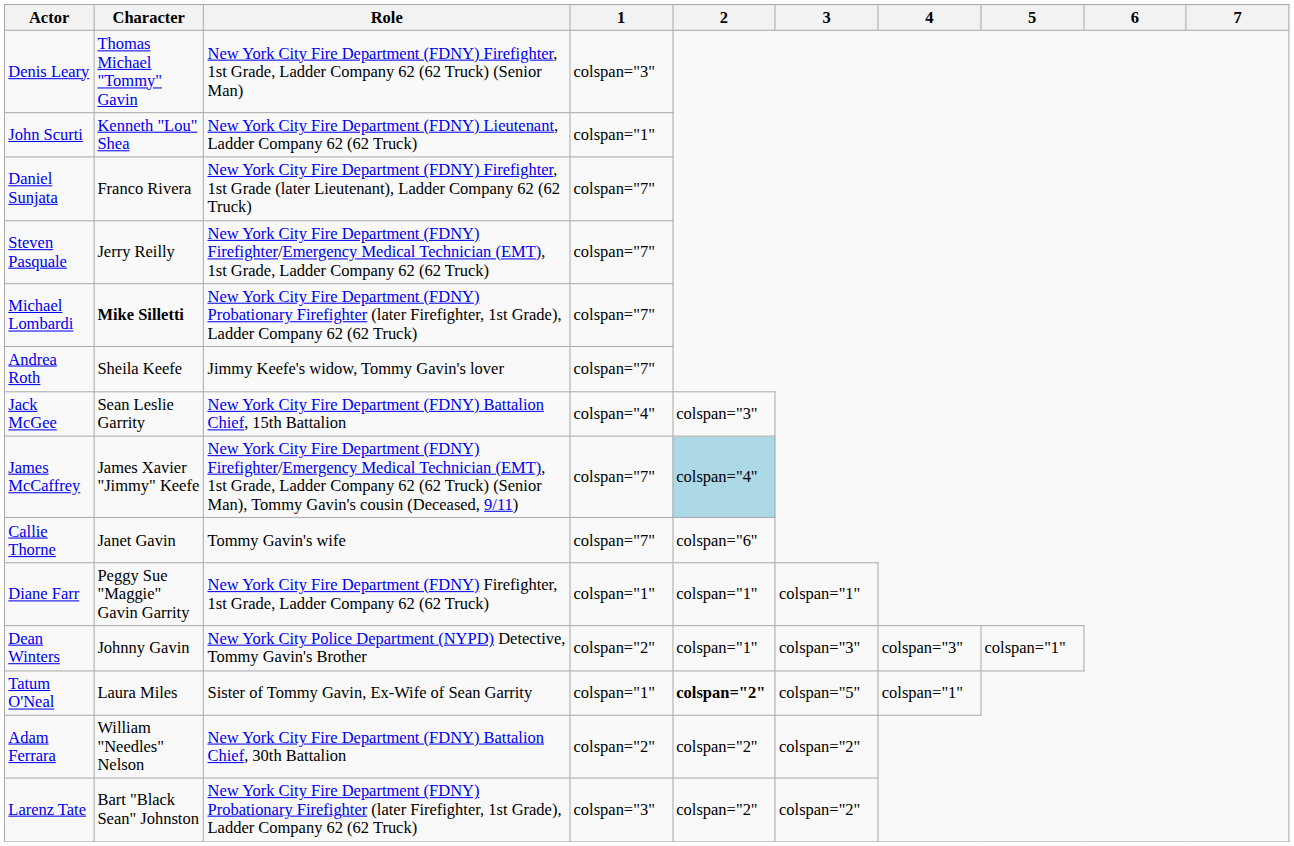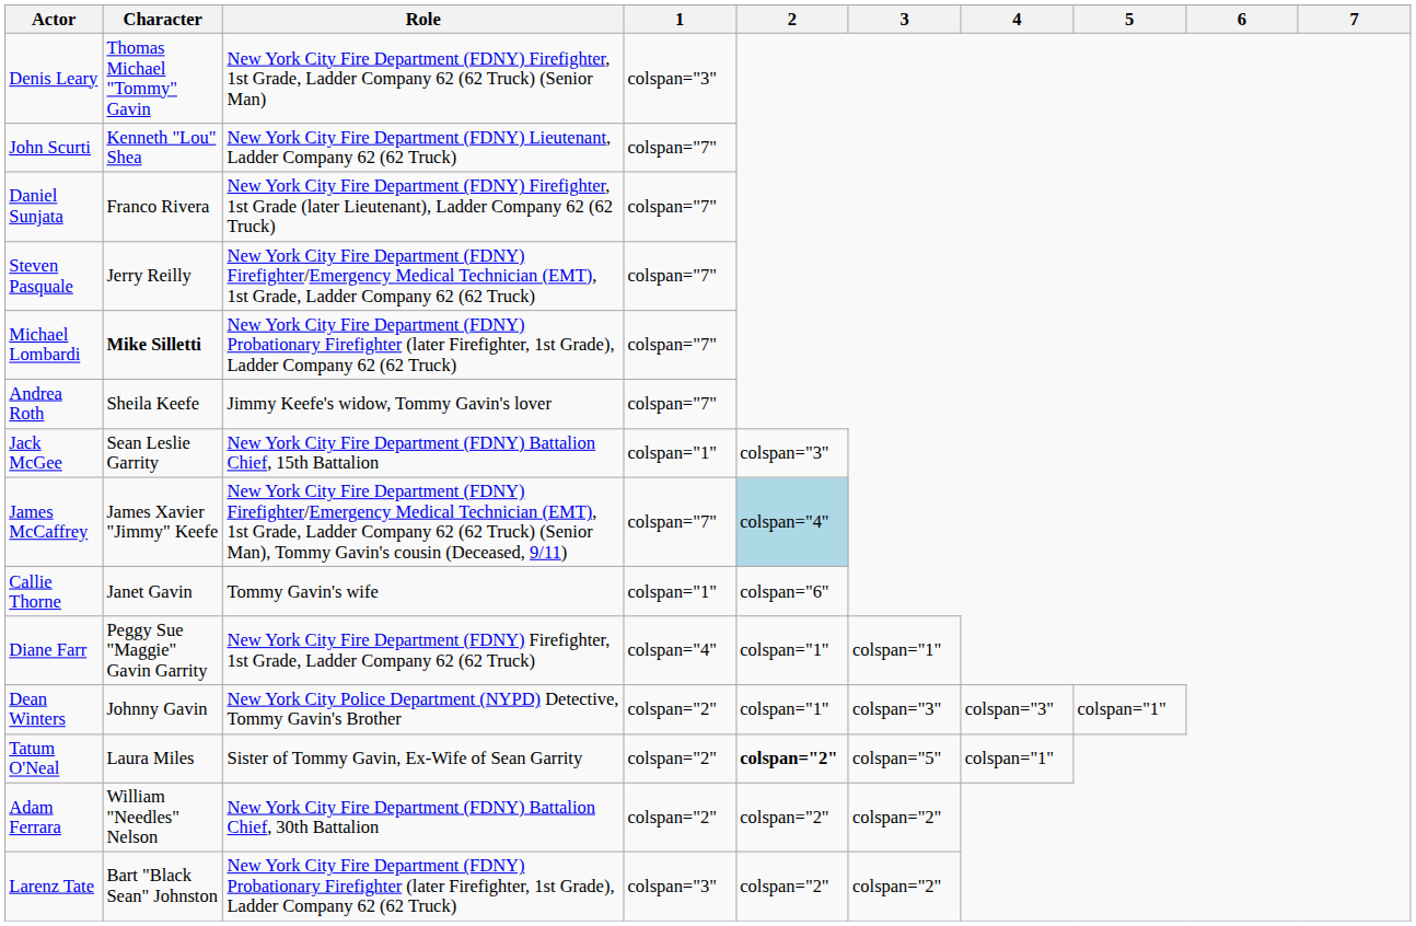John Scurti | 1: colspan="1" -> colspan="7"
Jack McGee | 1: colspan="4" -> colspan="1"
Callie Thorne | 1: colspan="7" -> colspan="1"
Diane Farr | 1: colspan="1" -> colspan="4"
Tatum O'Neal | 1: colspan="1" -> colspan="2"
